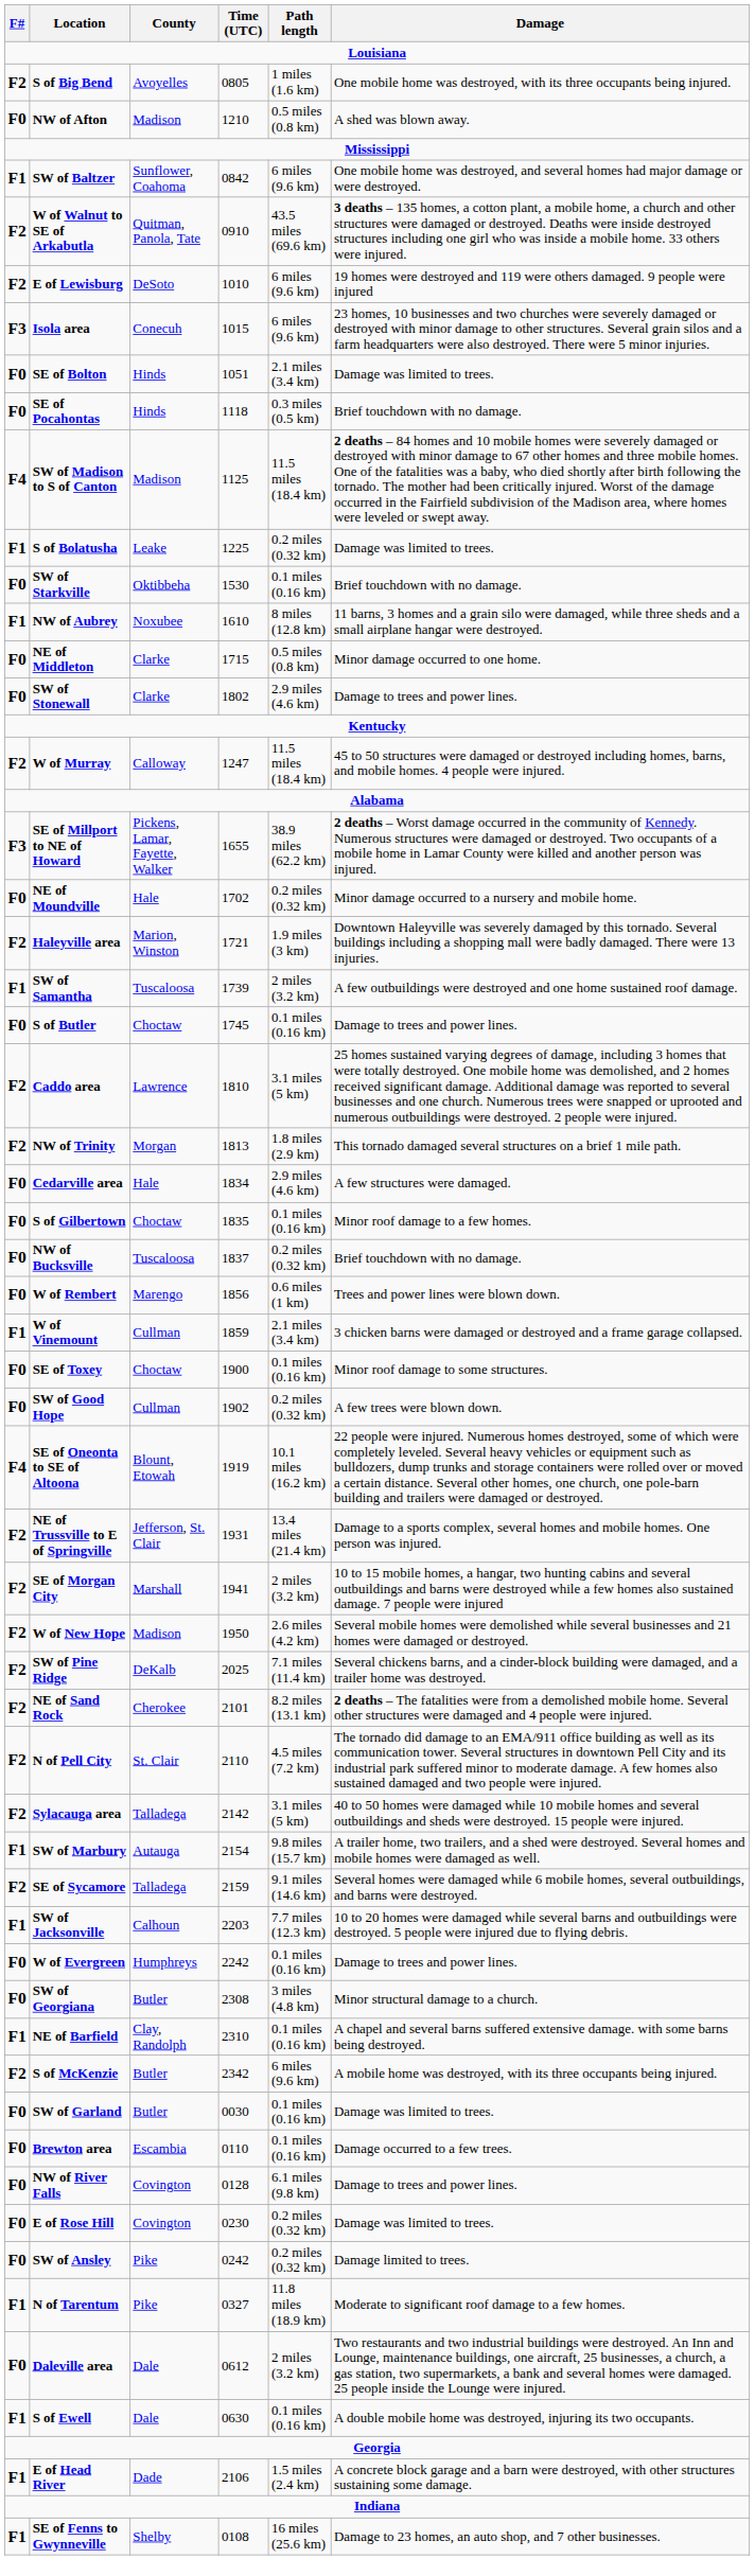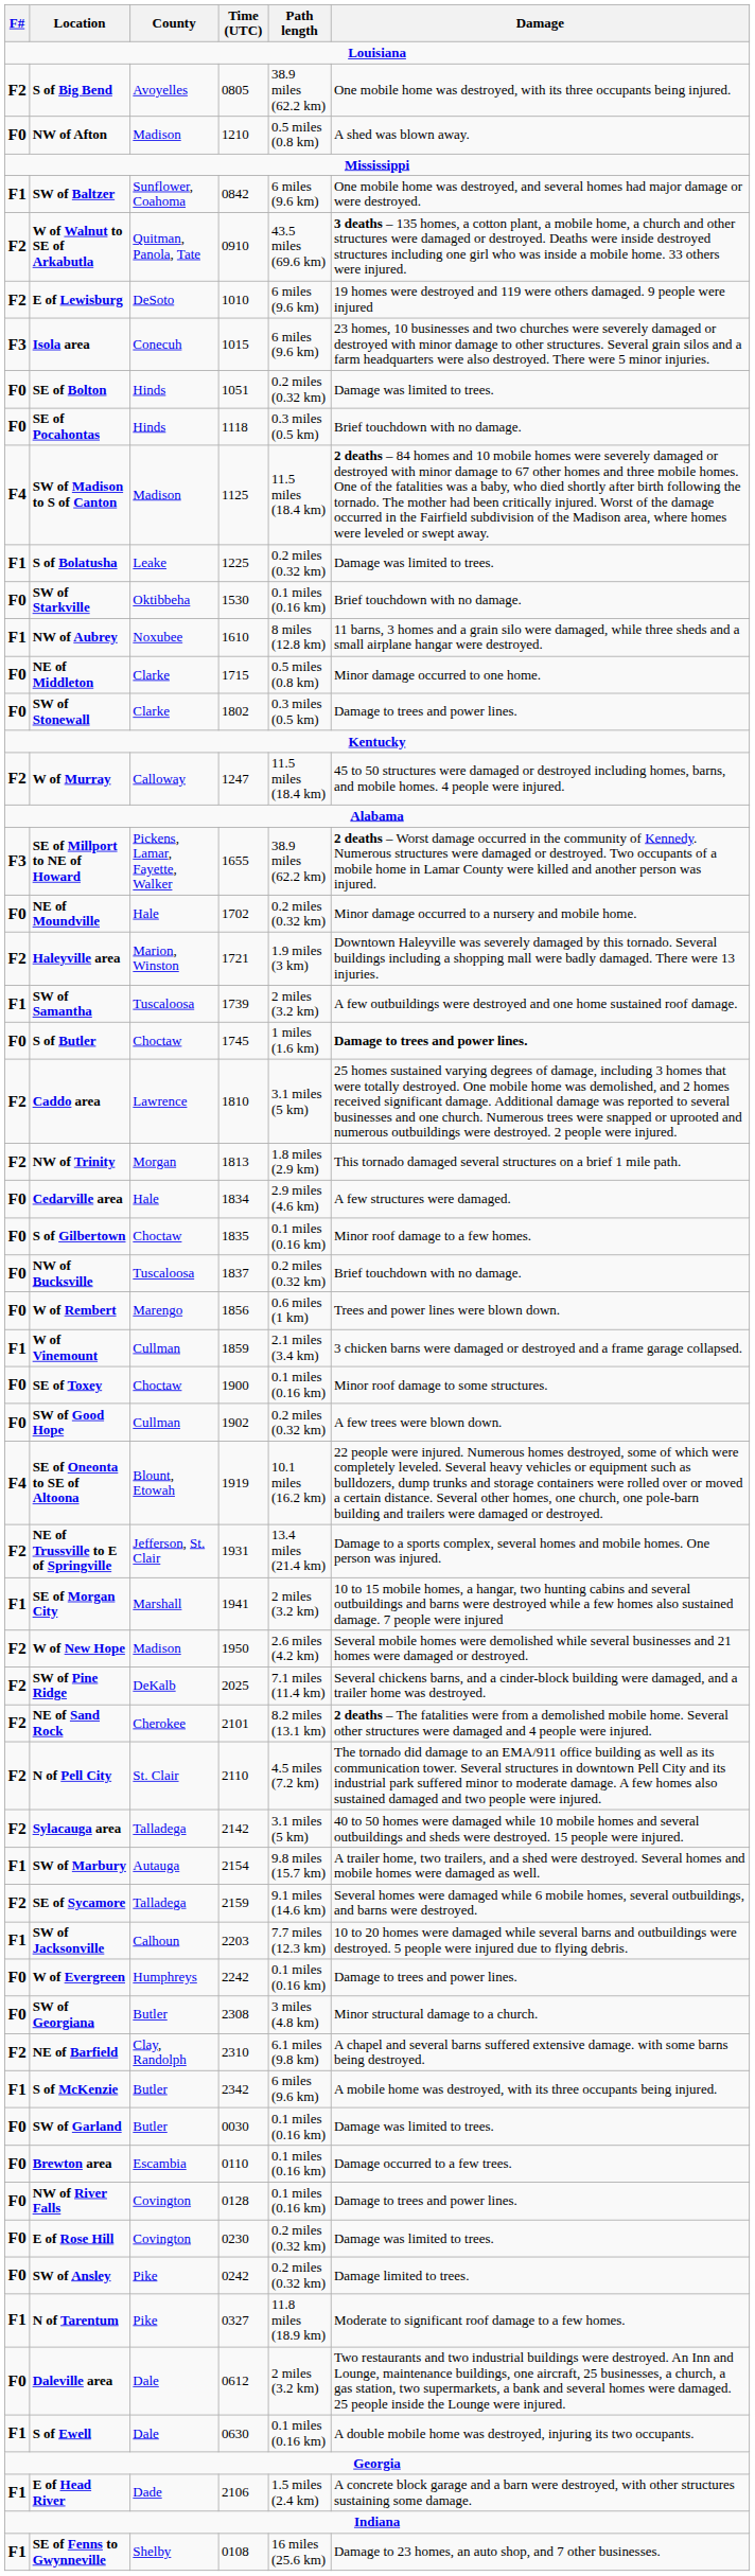S of Big Bend | Path length: 1 miles (1.6 km) -> 38.9 miles (62.2 km)
SE of Bolton | Path length: 2.1 miles (3.4 km) -> 0.2 miles (0.32 km)
SW of Stonewall | Path length: 2.9 miles (4.6 km) -> 0.3 miles (0.5 km)
S of Butler | Path length: 0.1 miles (0.16 km) -> 1 miles (1.6 km)
S of Butler | Damage: normal -> bold
SE of Morgan City | F#: F2 -> F1
NE of Barfield | F#: F1 -> F2
NE of Barfield | Path length: 0.1 miles (0.16 km) -> 6.1 miles (9.8 km)
S of McKenzie | F#: F2 -> F1
NW of River Falls | Path length: 6.1 miles (9.8 km) -> 0.1 miles (0.16 km)
